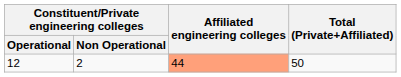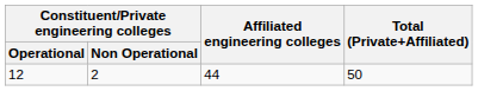12 | Affiliated engineering colleges: lightsalmon background -> no background
